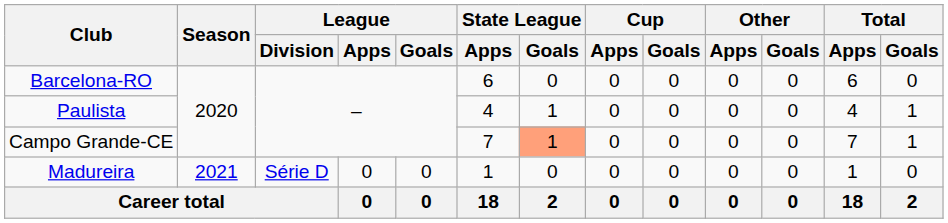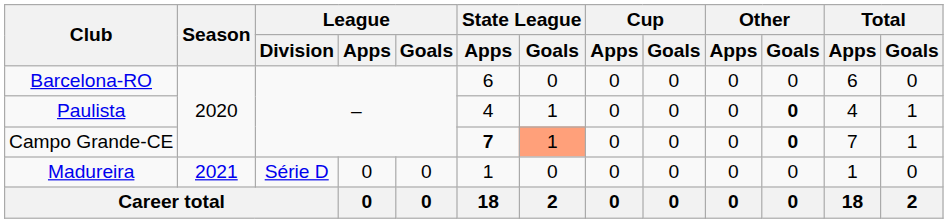Paulista | Other / Goals: normal -> bold
Campo Grande-CE | State League / Apps: normal -> bold
Campo Grande-CE | Other / Goals: normal -> bold
